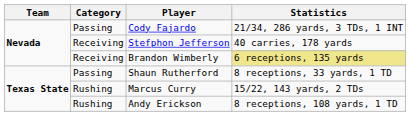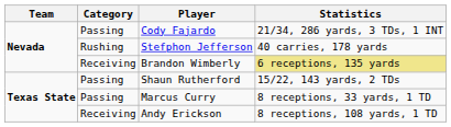Stefphon Jefferson | Category: Receiving -> Rushing
Shaun Rutherford | Statistics: 8 receptions, 33 yards, 1 TD -> 15/22, 143 yards, 2 TDs
Marcus Curry | Category: Rushing -> Passing
Marcus Curry | Statistics: 15/22, 143 yards, 2 TDs -> 8 receptions, 33 yards, 1 TD
Andy Erickson | Category: Rushing -> Receiving
